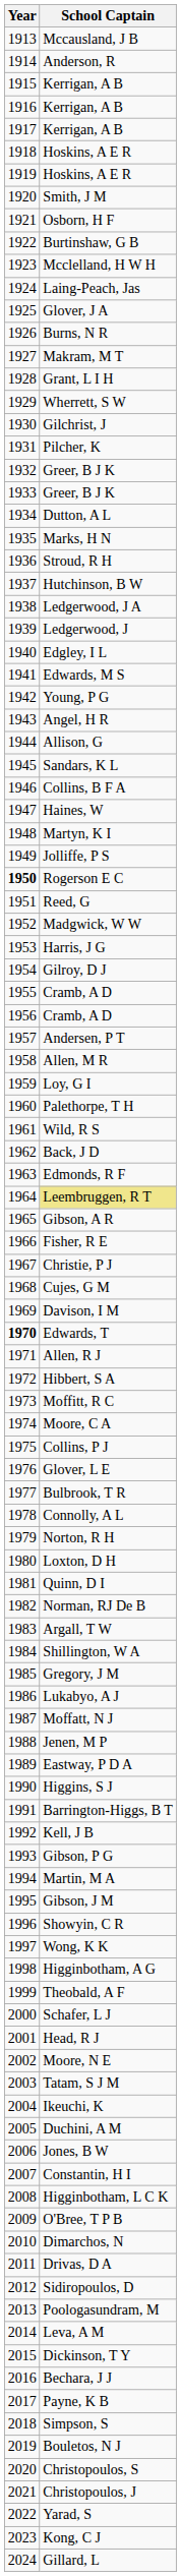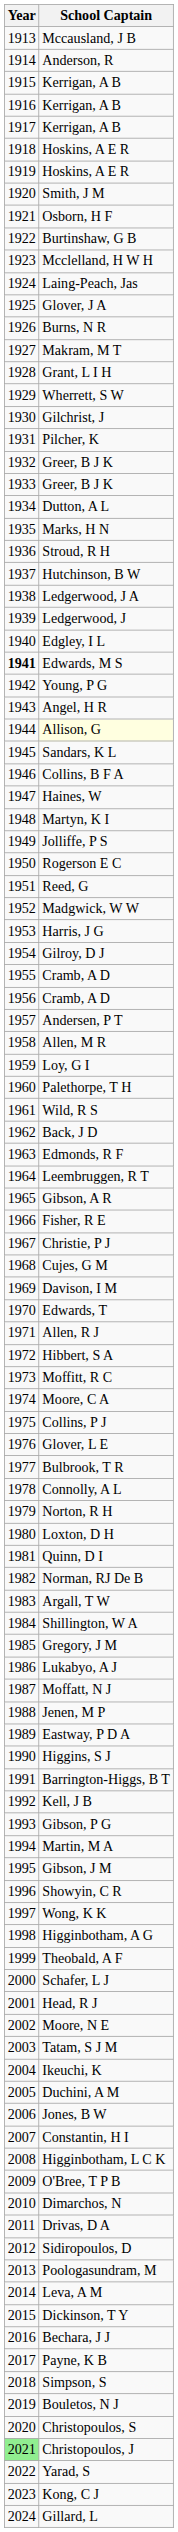row 30 | Year: normal -> bold
row 33 | School Captain: no background -> lightyellow background
row 39 | Year: bold -> normal
row 53 | School Captain: khaki background -> no background
row 59 | Year: bold -> normal
row 110 | Year: no background -> lightgreen background
